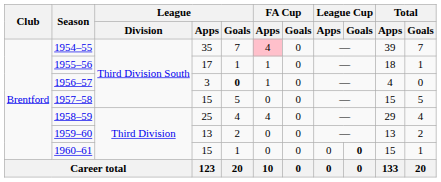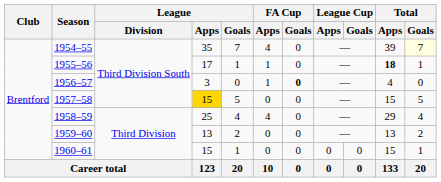1954–55 | FA Cup / Apps: pink background -> no background
1954–55 | Total / Goals: no background -> lightyellow background
1955–56 | Total / Apps: normal -> bold
1956–57 | League / Goals: bold -> normal
1956–57 | FA Cup / Goals: normal -> bold
1957–58 | League / Apps: no background -> gold background
1960–61 | League Cup / Goals: bold -> normal
